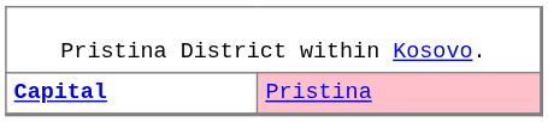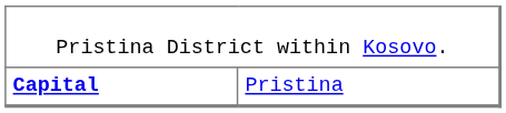Capital | column 2: pink background -> no background
